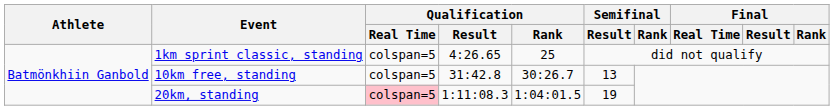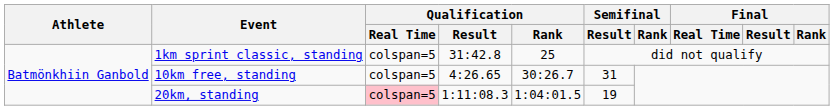1km sprint classic, standing | Qualification / Result: 4:26.65 -> 31:42.8
10km free, standing | Qualification / Result: 31:42.8 -> 4:26.65
10km free, standing | Semifinal / Result: 13 -> 31
